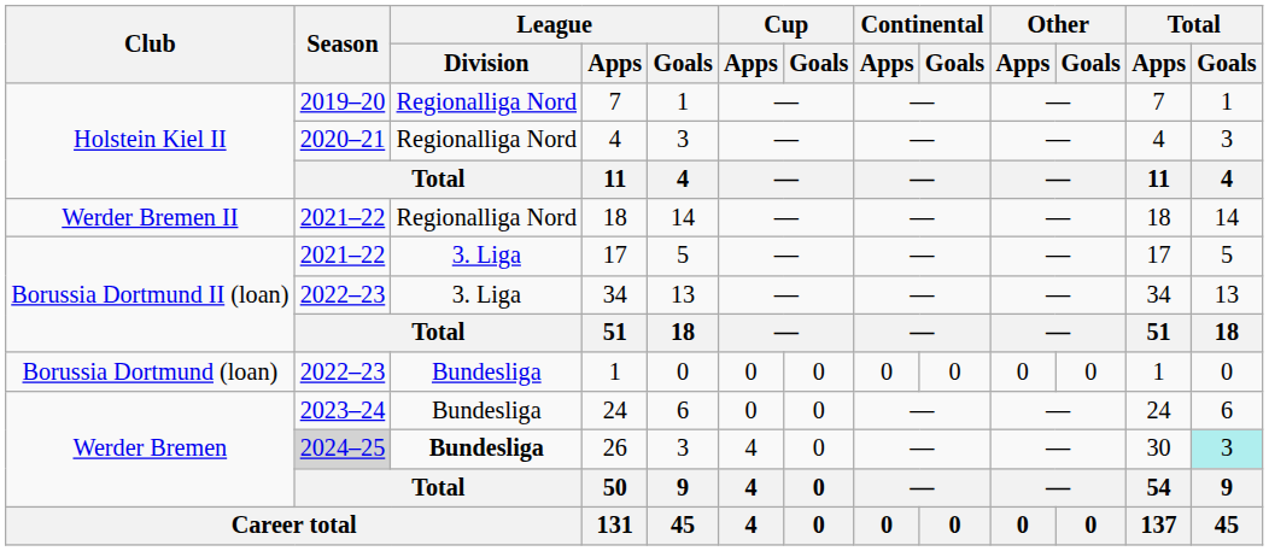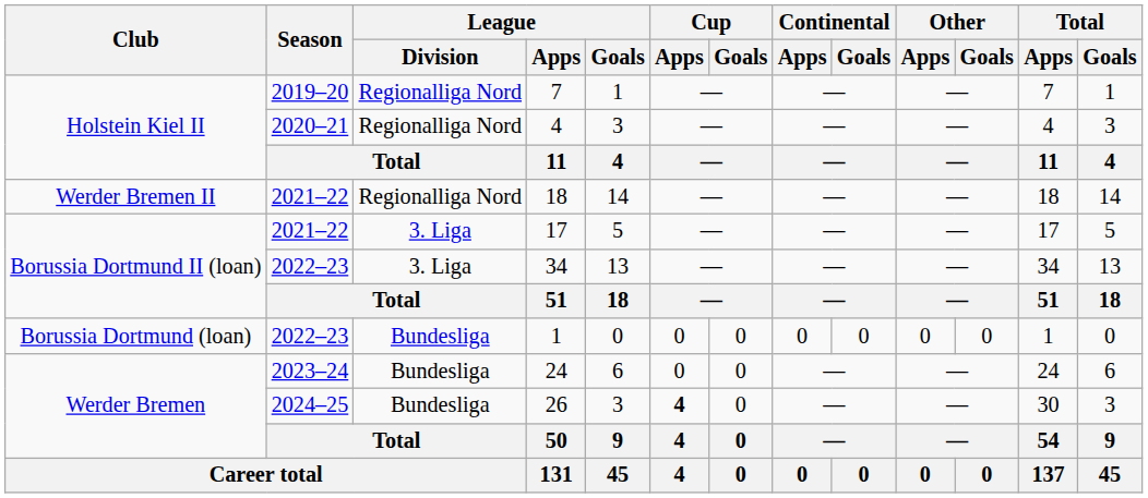26 | Season: lightgrey background -> no background
26 | League / Division: bold -> normal
26 | Cup / Apps: normal -> bold
26 | Total / Goals: paleturquoise background -> no background
